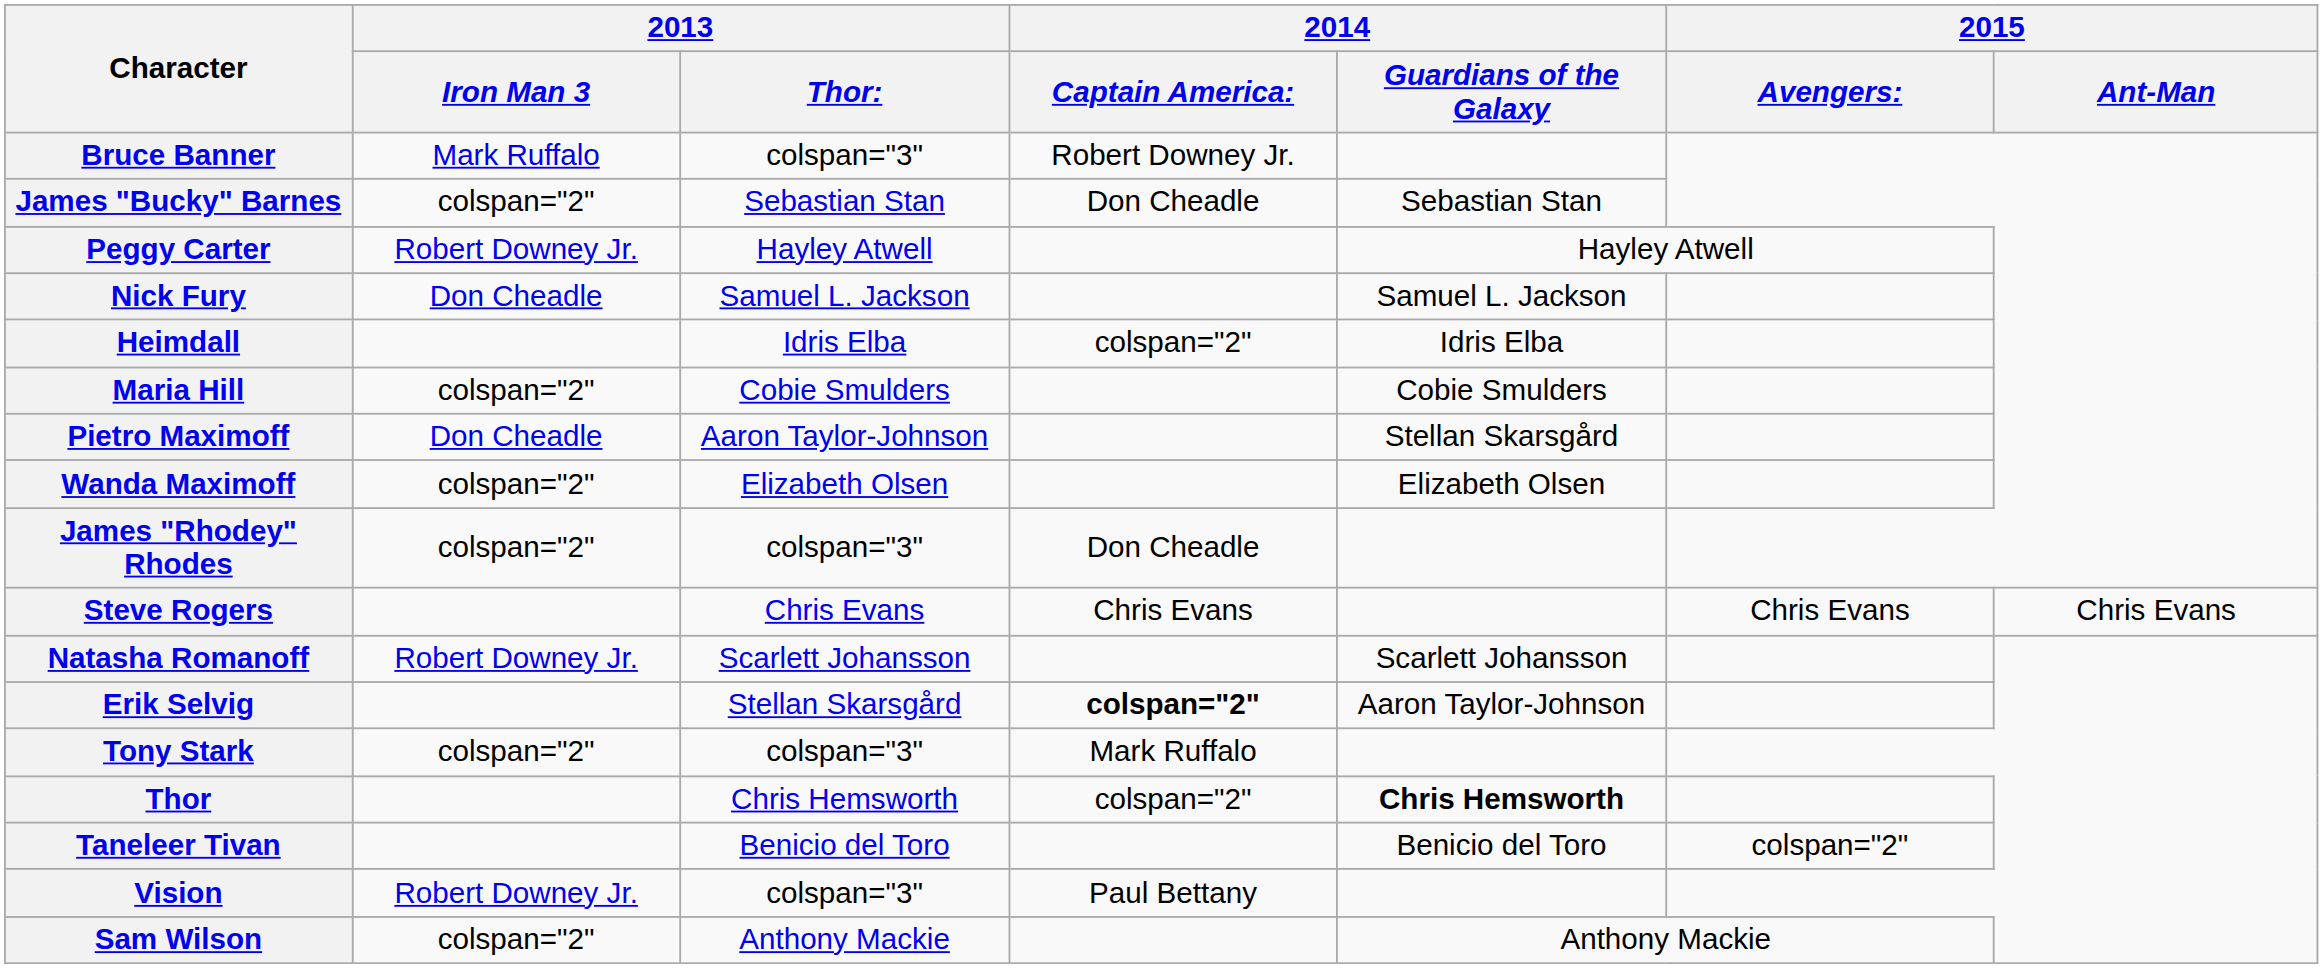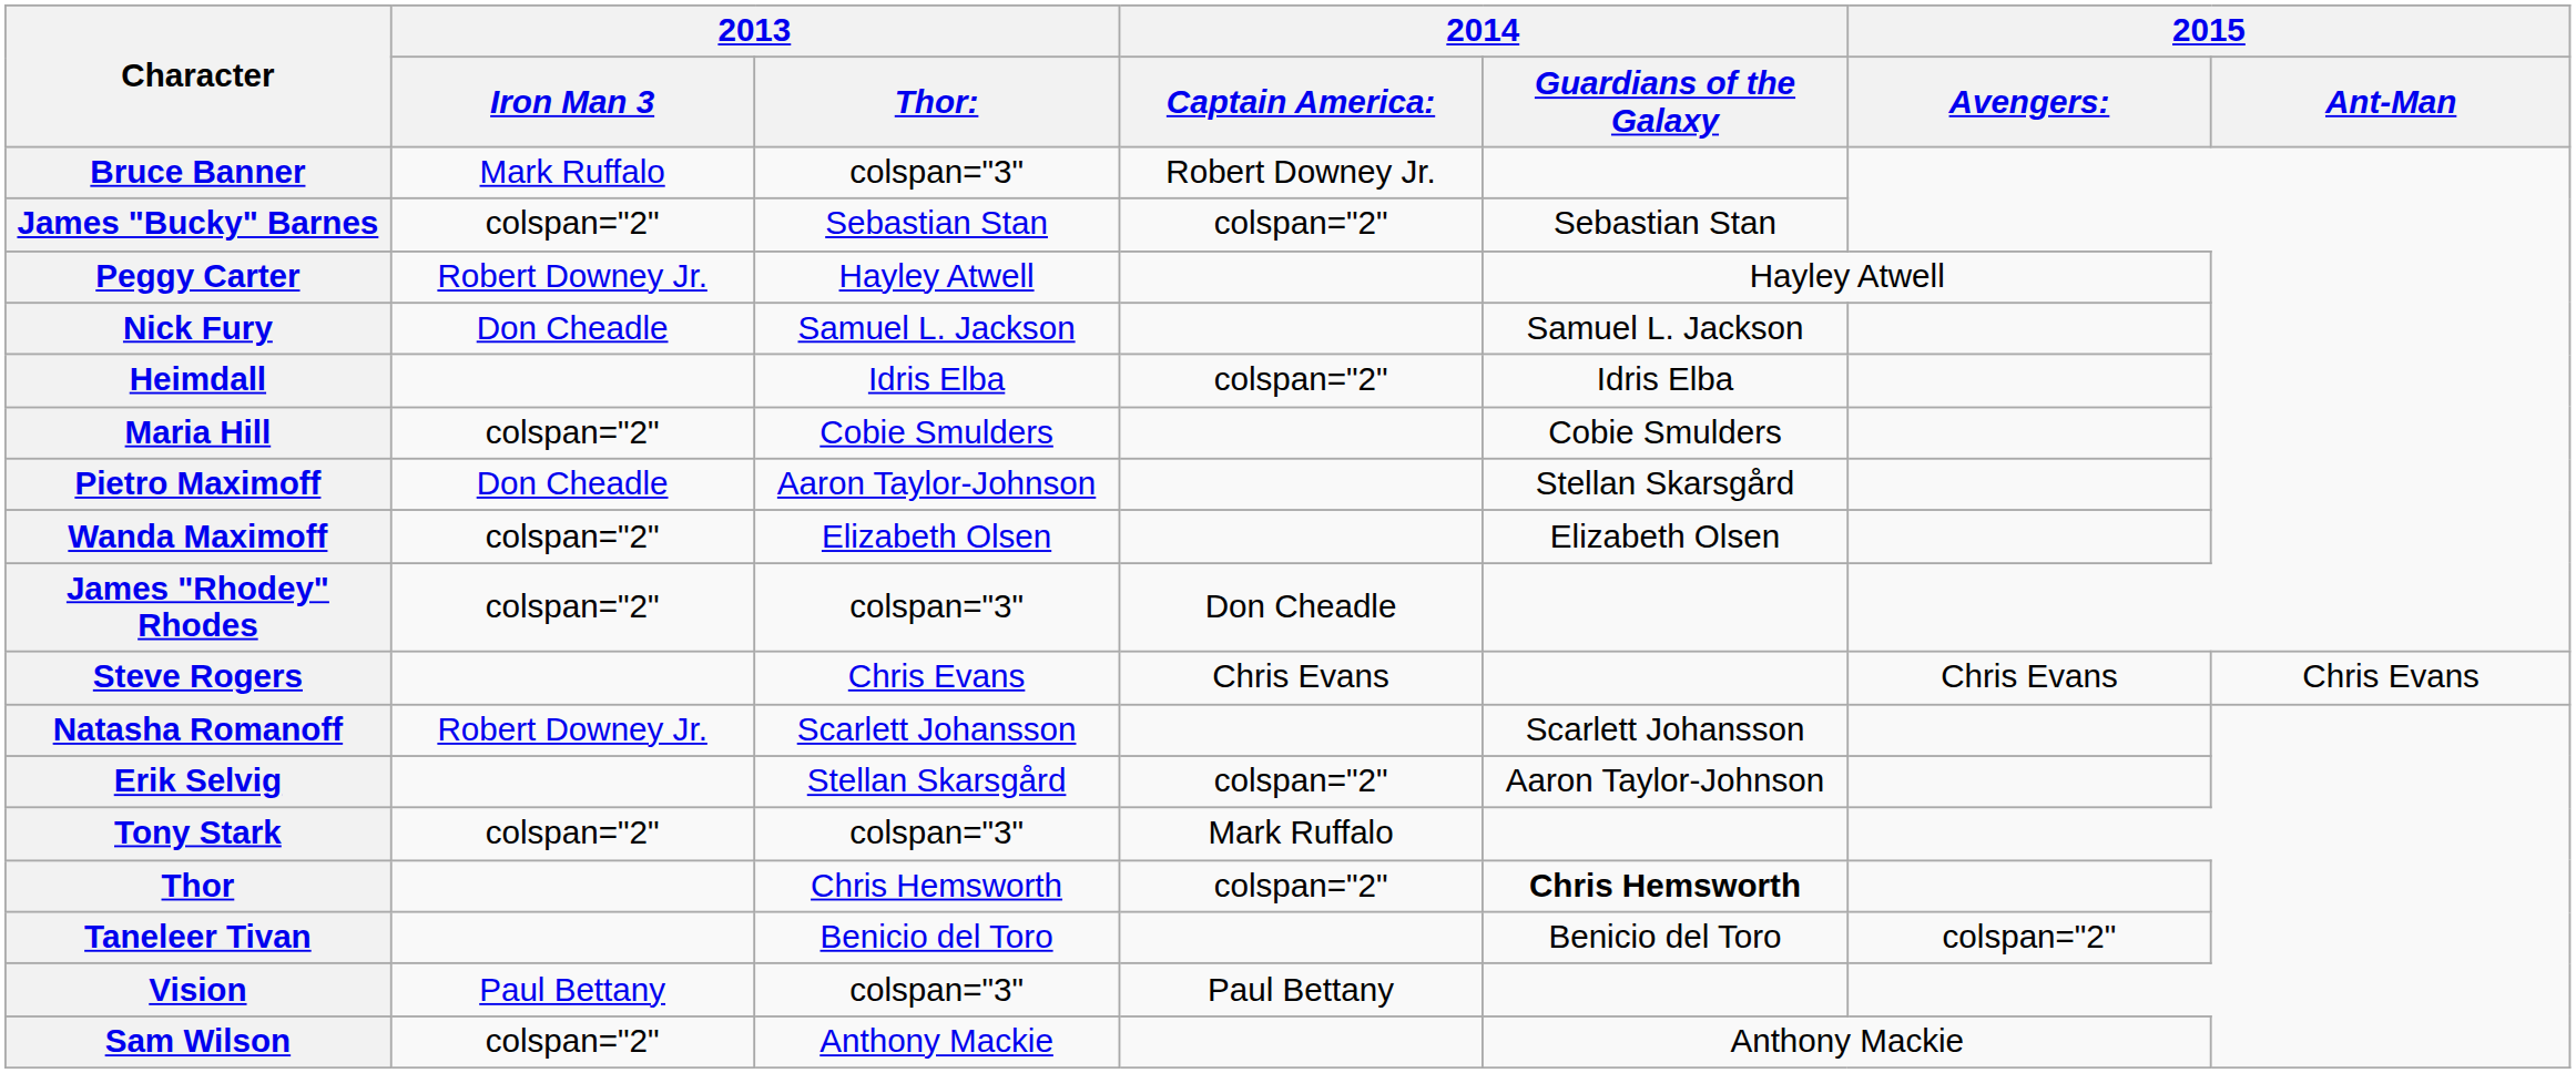James "Bucky" Barnes | 2014 / Captain America:: Don Cheadle -> colspan="2"
Erik Selvig | 2014 / Captain America:: bold -> normal
Vision | 2013 / Iron Man 3: Robert Downey Jr. -> Paul Bettany
